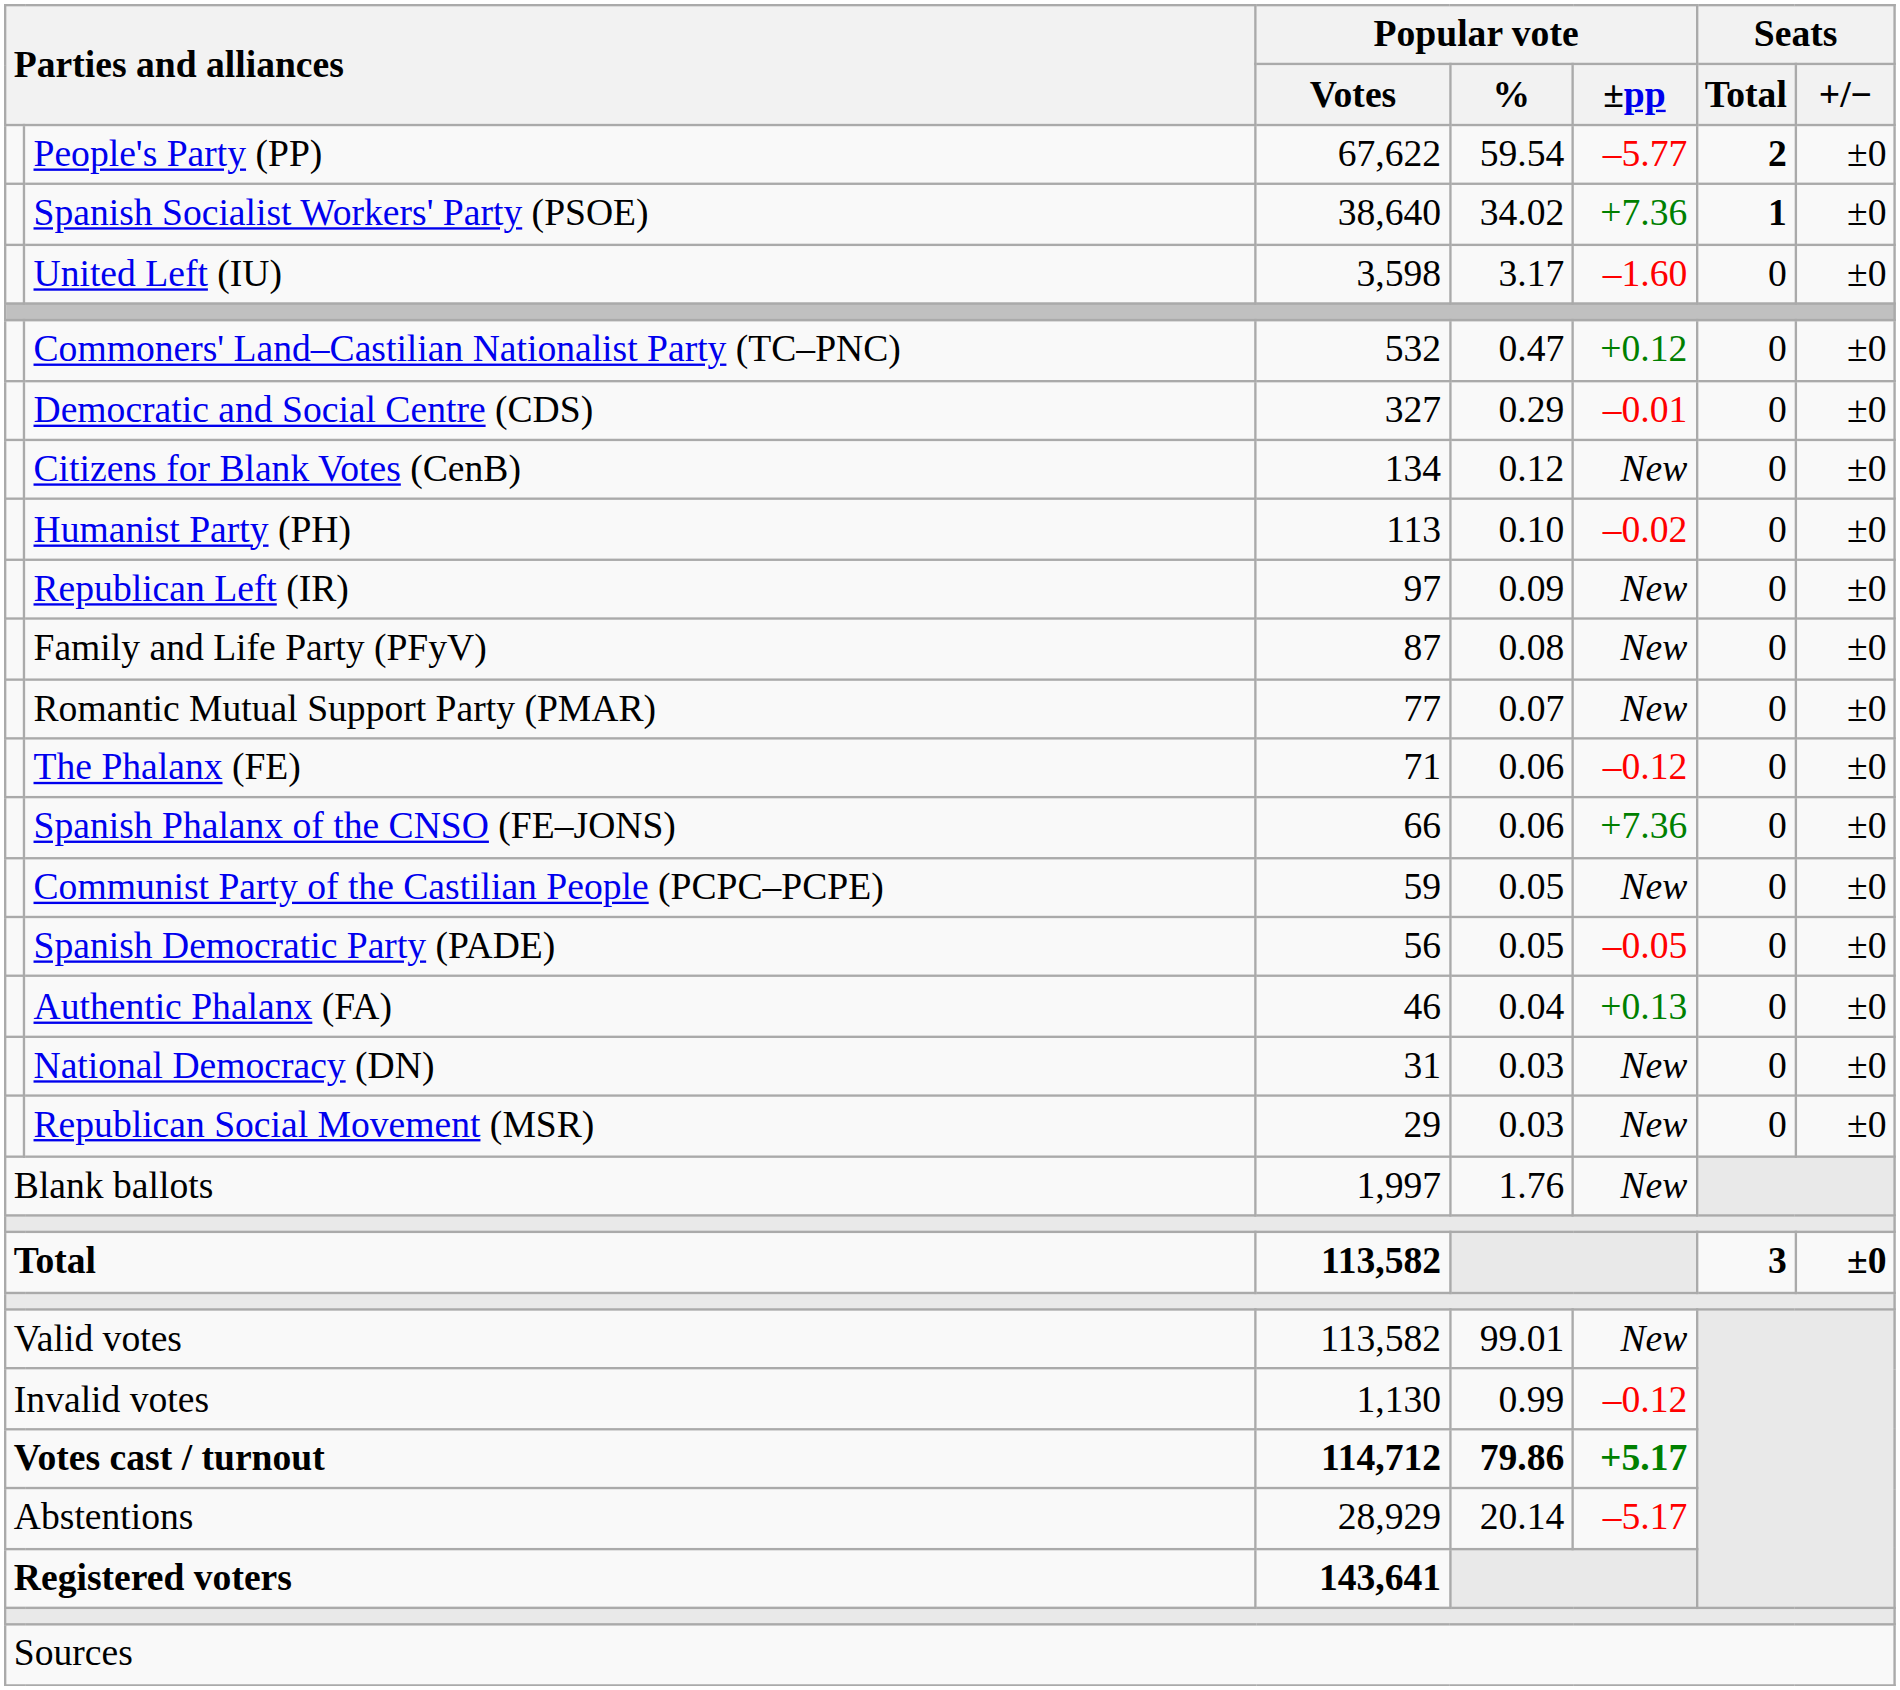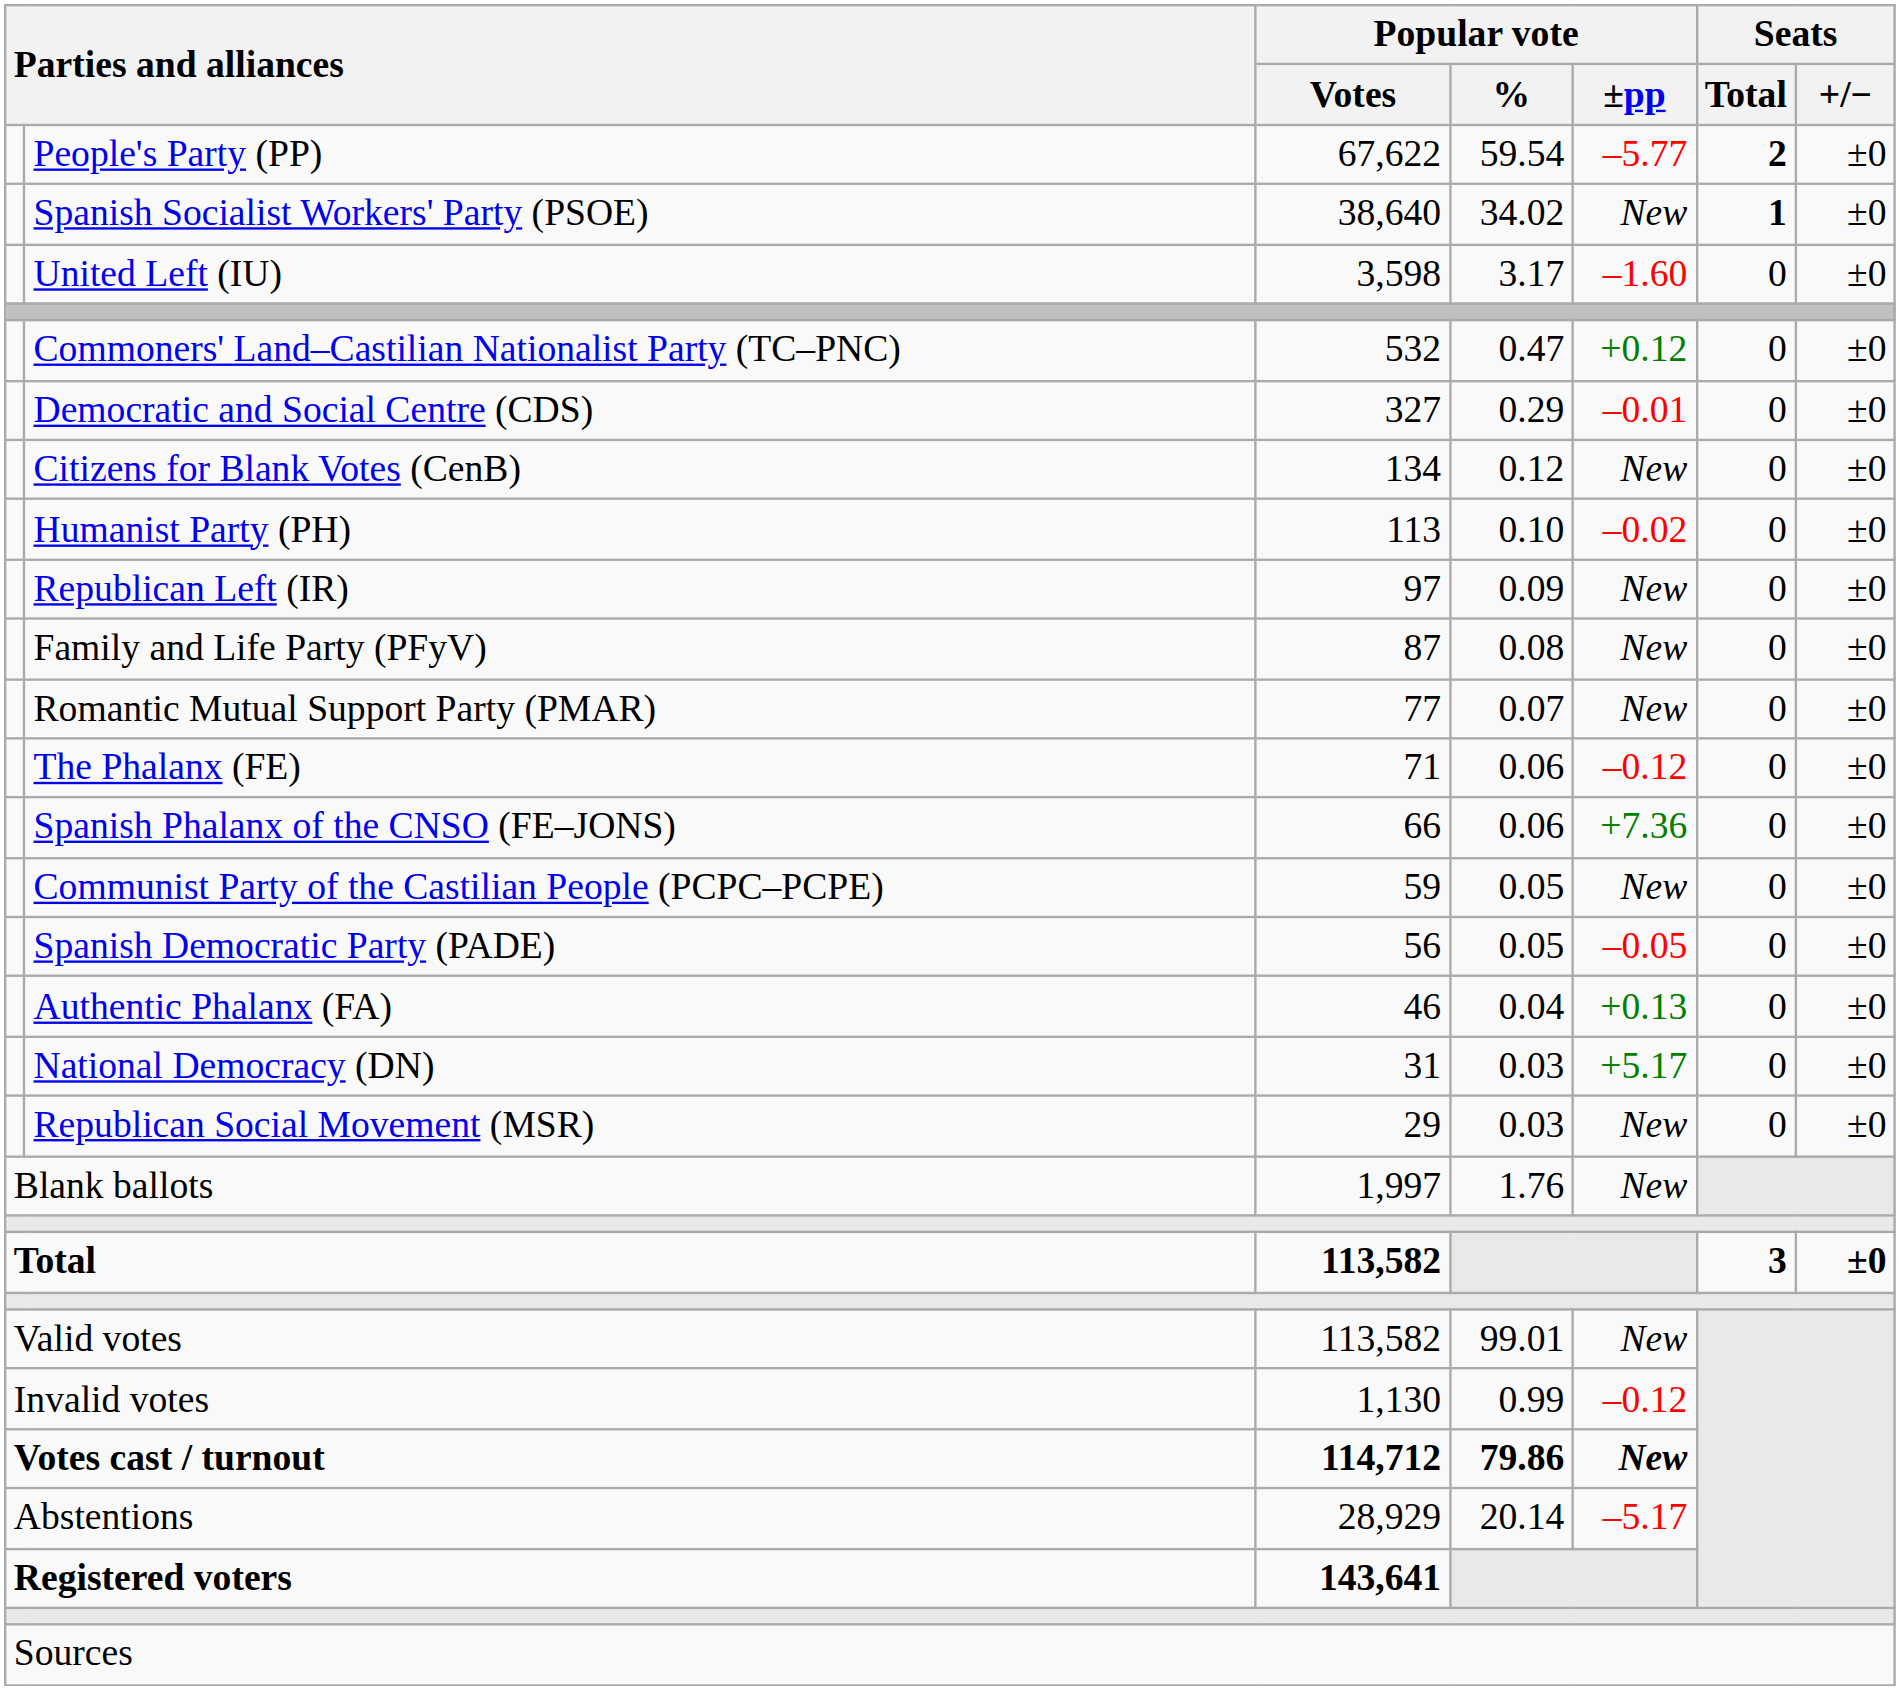Spanish Socialist Workers' Party (PSOE) | Popular vote / ±pp: +7.36 -> New
National Democracy (DN) | Popular vote / ±pp: New -> +5.17
Votes cast / turnout | Popular vote / ±pp: +5.17 -> New
